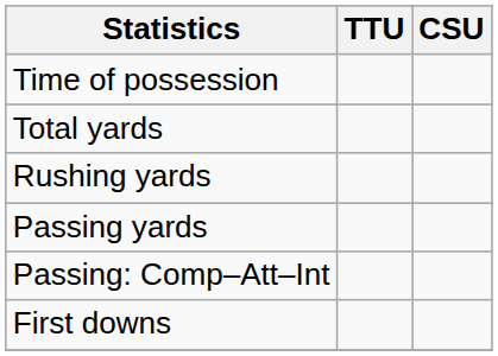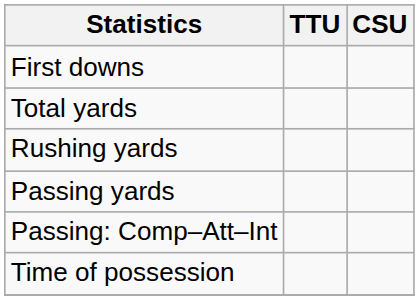rows swapped: First downs <-> Time of possession
